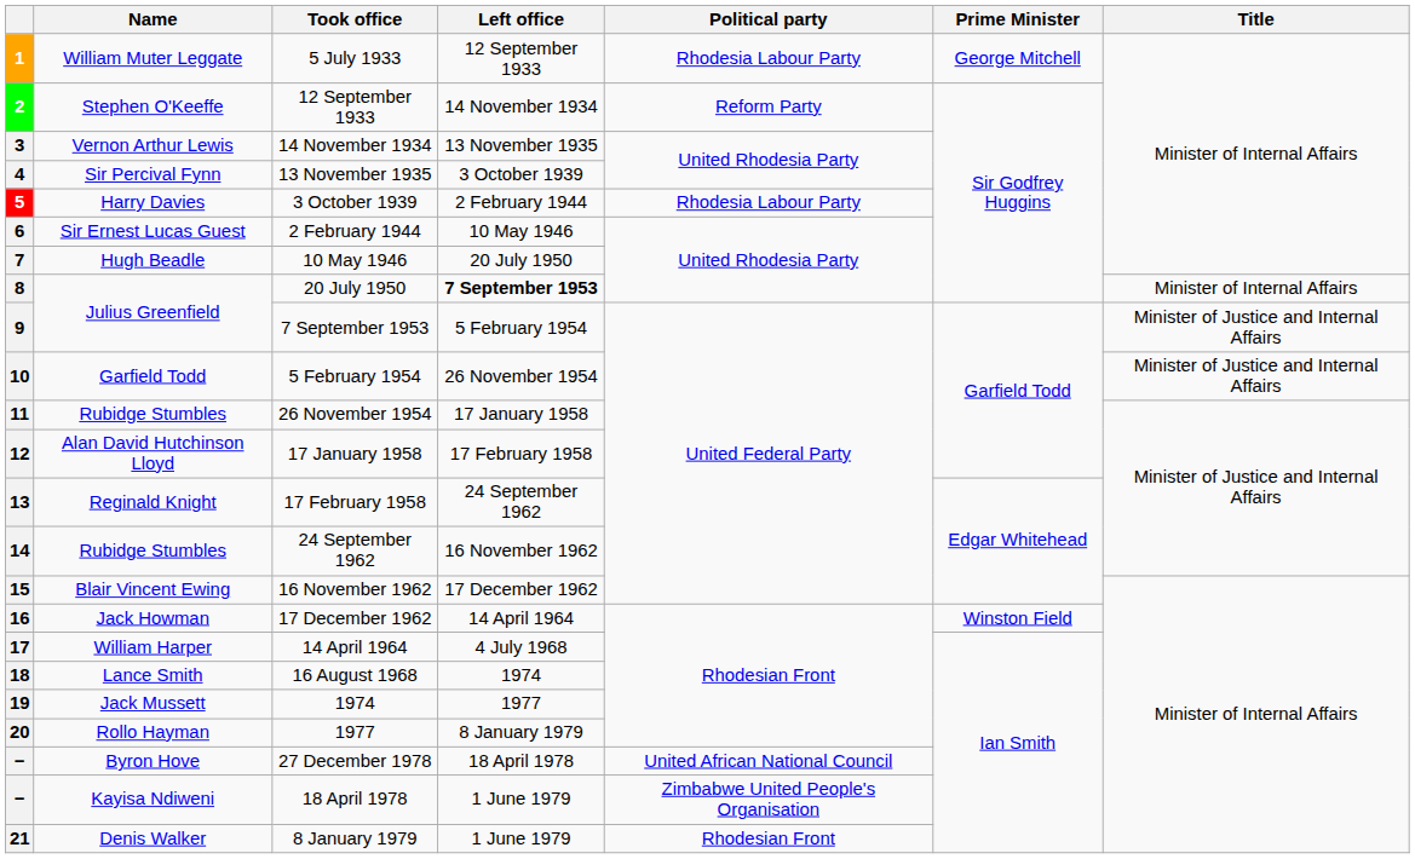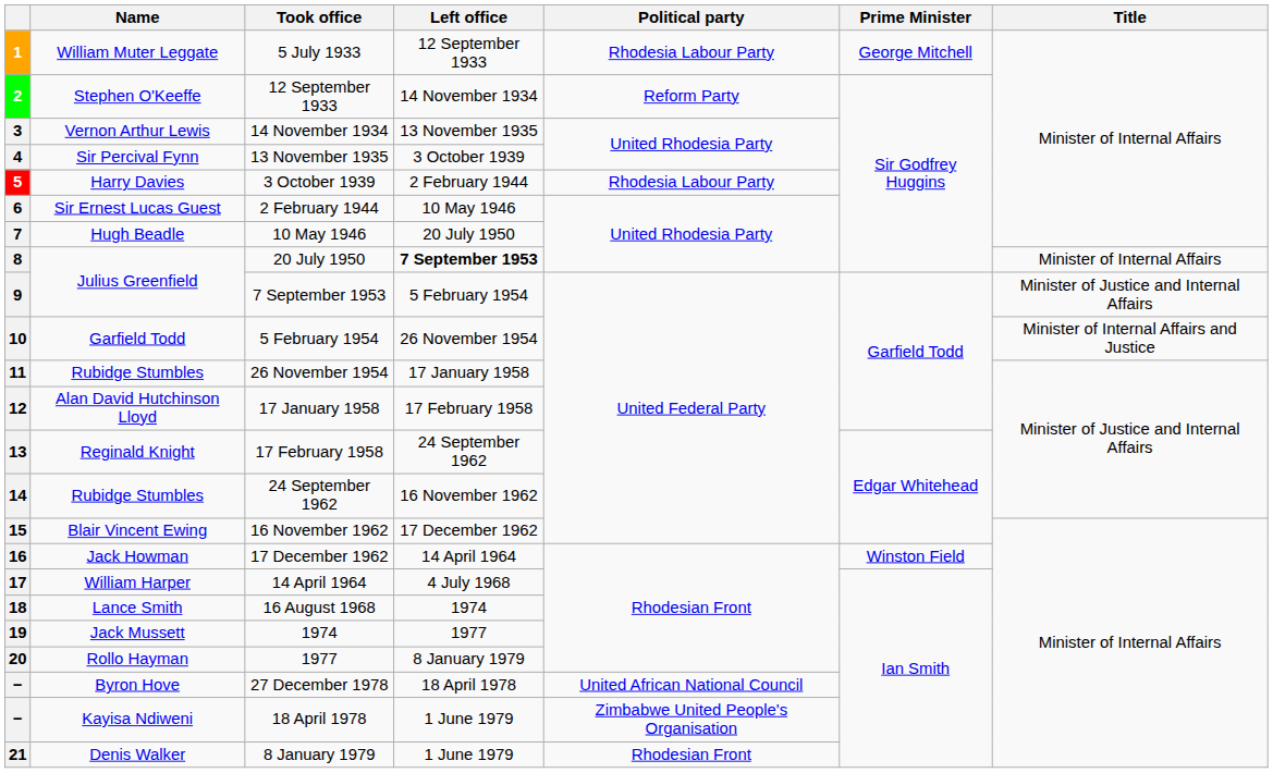10 | Title: Minister of Justice and Internal Affairs -> Minister of Internal Affairs and Justice
